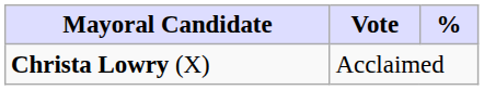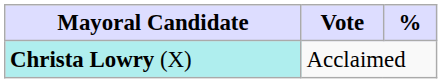Christa Lowry (X) | Mayoral Candidate: no background -> paleturquoise background
